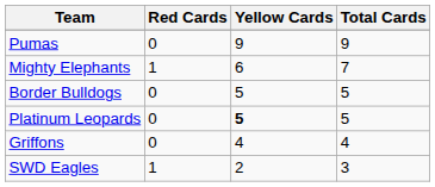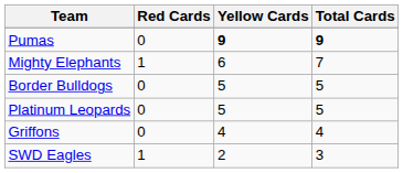Pumas | Yellow Cards: normal -> bold
Pumas | Total Cards: normal -> bold
Platinum Leopards | Yellow Cards: bold -> normal
